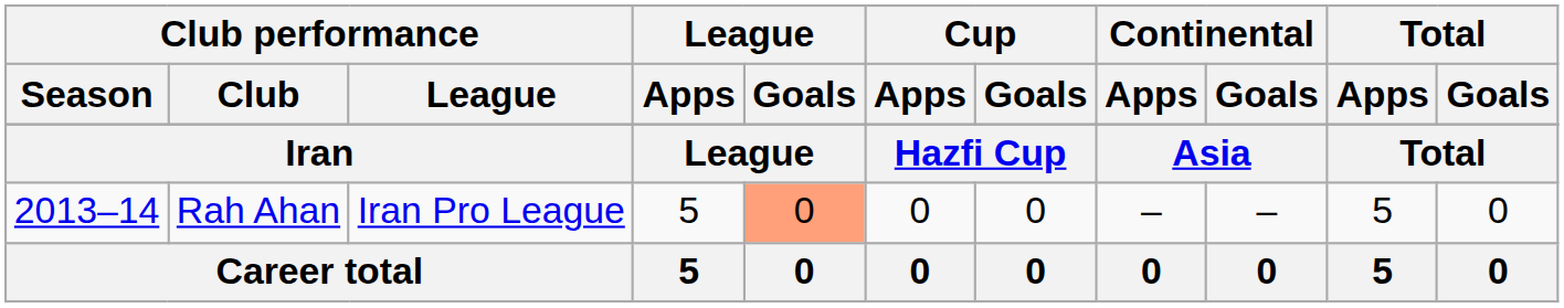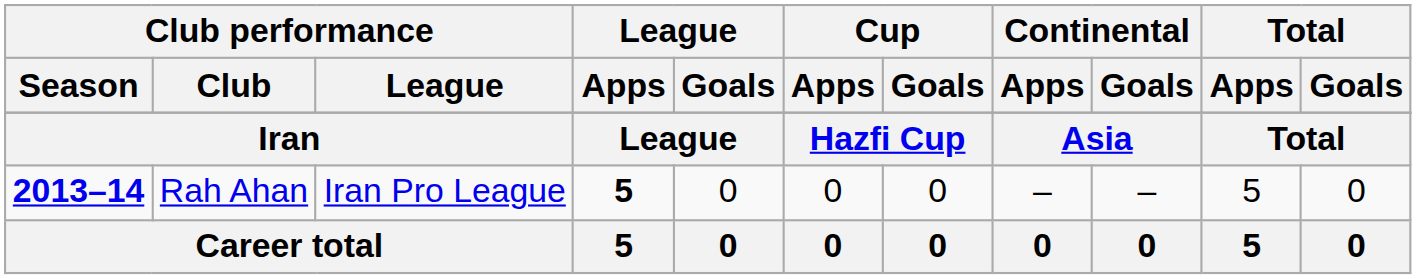Rah Ahan | Club performance / Season: normal -> bold
Rah Ahan | League / Apps: normal -> bold
Rah Ahan | League / Goals: lightsalmon background -> no background
